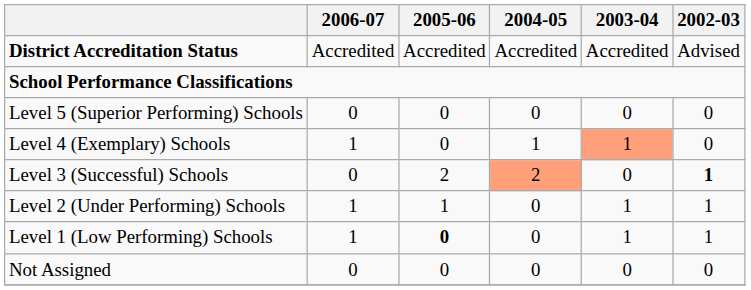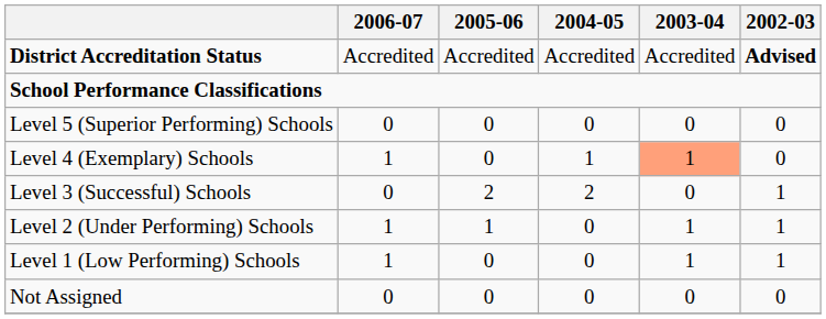District Accreditation Status | 2002-03: normal -> bold
Level 3 (Successful) Schools | 2004-05: lightsalmon background -> no background
Level 3 (Successful) Schools | 2002-03: bold -> normal
Level 1 (Low Performing) Schools | 2005-06: bold -> normal
